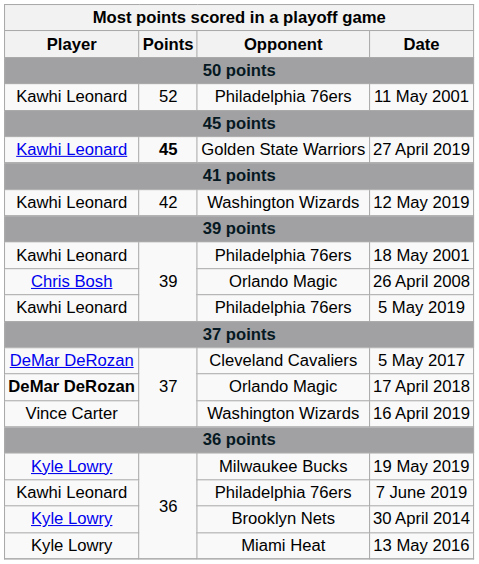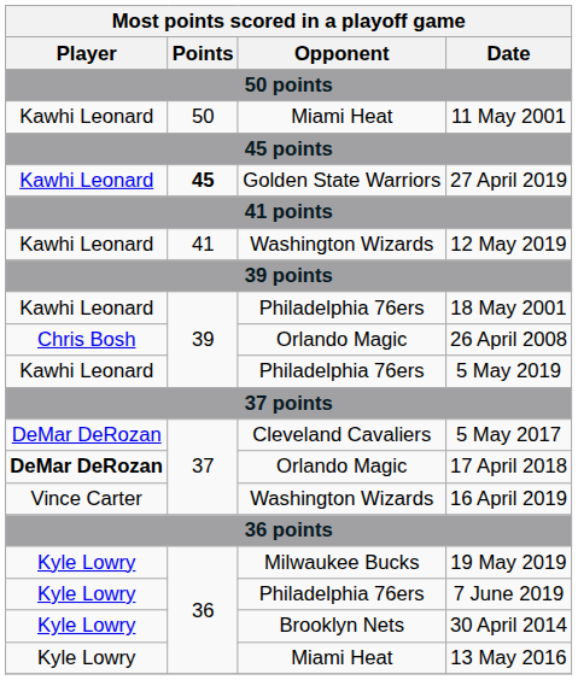11 May 2001 | Points: 52 -> 50
11 May 2001 | Opponent: Philadelphia 76ers -> Miami Heat
12 May 2019 | Points: 42 -> 41
7 June 2019 | Player: Kawhi Leonard -> Kyle Lowry
